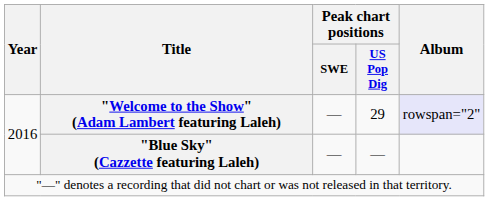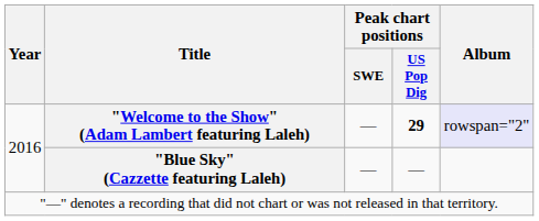"Welcome to the Show" (Adam Lambert featuring Laleh) | Peak chart positions / US Pop Dig: normal -> bold
